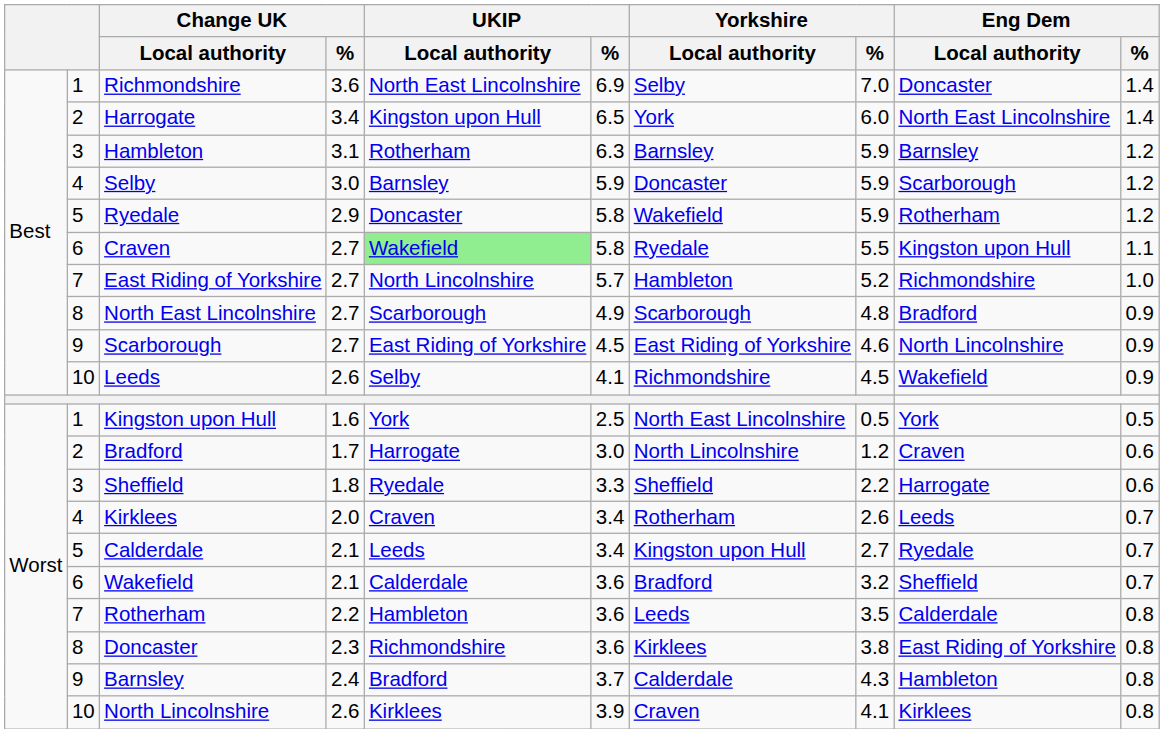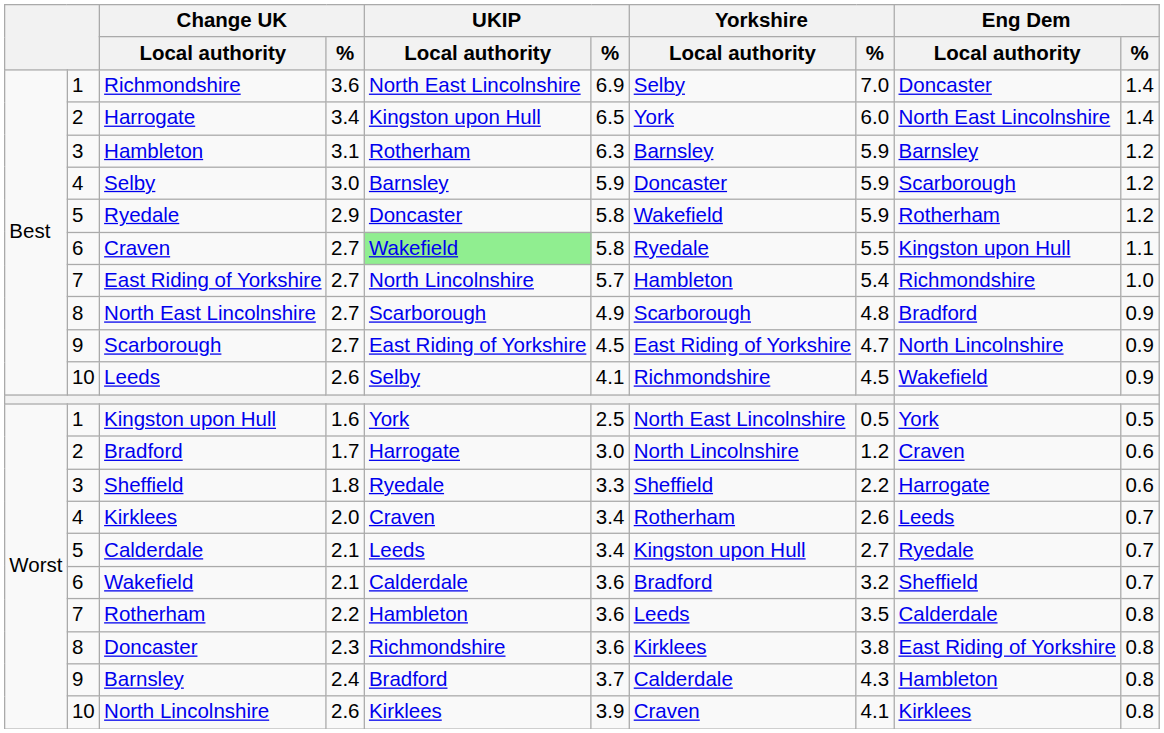row 9 | Yorkshire / %: 5.2 -> 5.4
row 11 | Yorkshire / %: 4.6 -> 4.7
